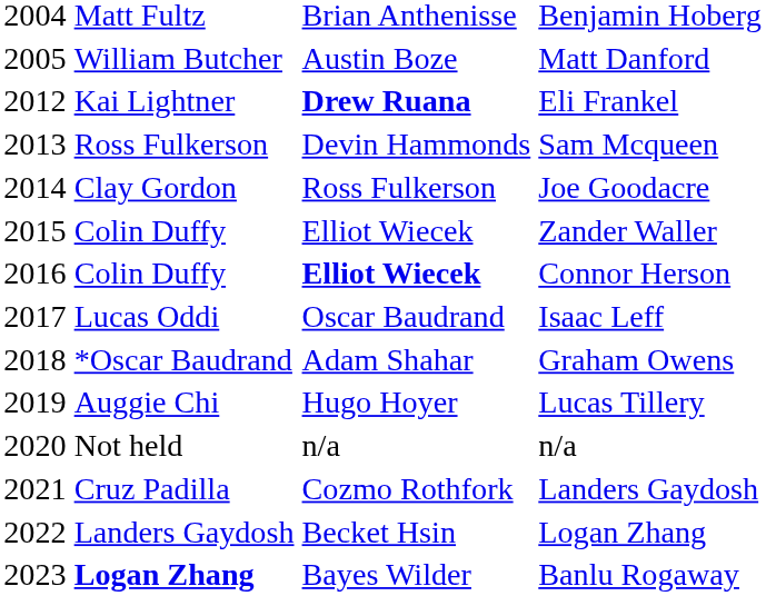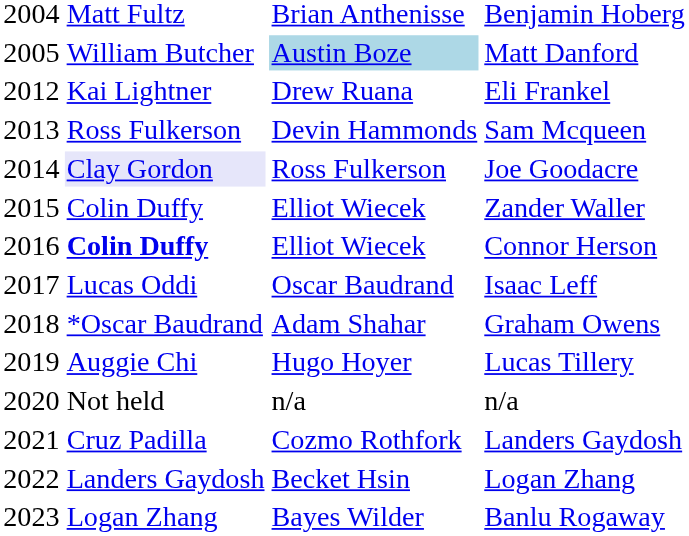Matt Danford | column 3: no background -> lightblue background
Eli Frankel | column 3: bold -> normal
Joe Goodacre | column 2: no background -> lavender background
Connor Herson | column 2: normal -> bold
Connor Herson | column 3: bold -> normal
Banlu Rogaway | column 2: bold -> normal
